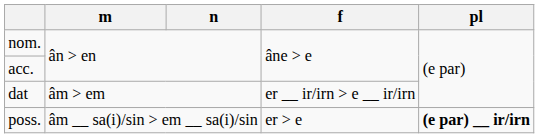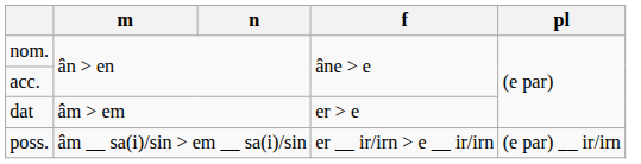dat | f: er __ ir/irn > e __ ir/irn -> er > e
poss. | f: er > e -> er __ ir/irn > e __ ir/irn
poss. | pl: bold -> normal
